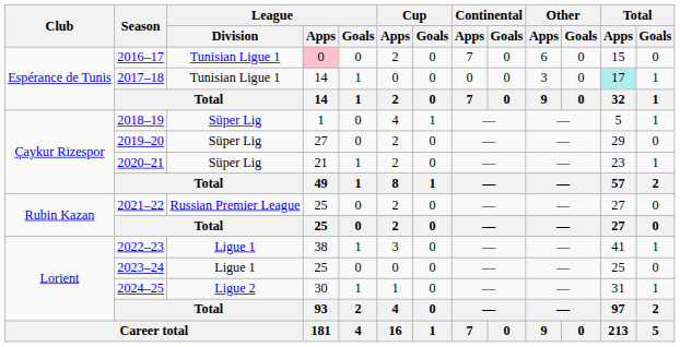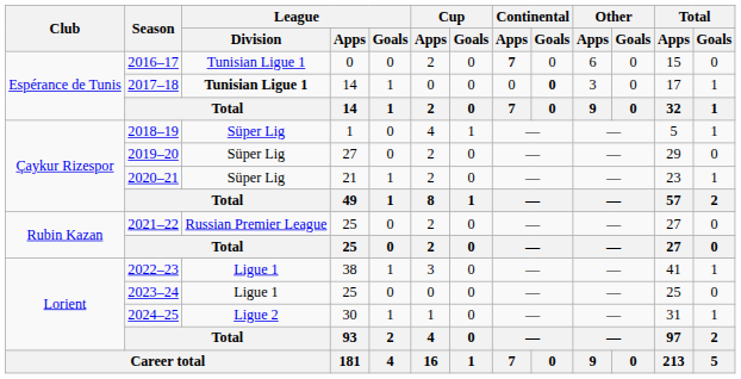2016–17 | League / Apps: pink background -> no background
2016–17 | Continental / Apps: normal -> bold
2017–18 | League / Division: normal -> bold
2017–18 | Continental / Goals: normal -> bold
2017–18 | Total / Apps: paleturquoise background -> no background
